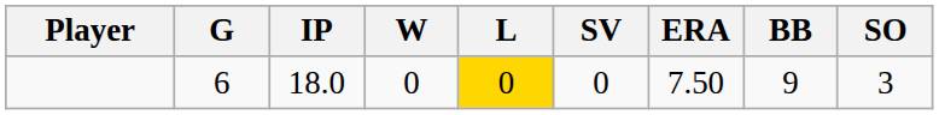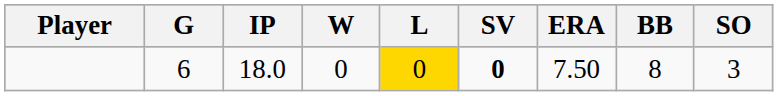row 2 | SV: normal -> bold
row 2 | BB: 9 -> 8
